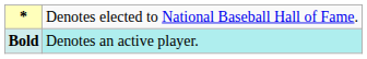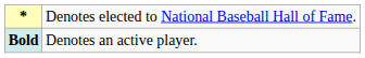Bold | column 2: paleturquoise background -> no background
